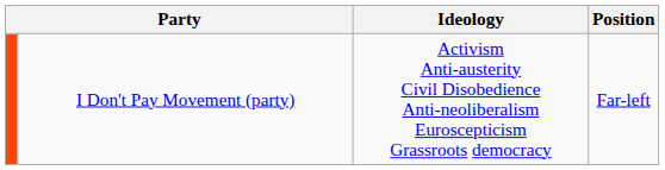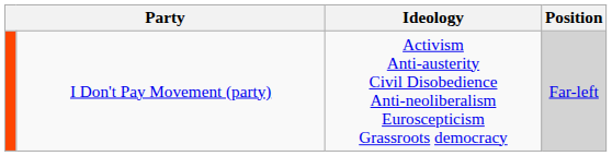I Don't Pay Movement (party) | Position: no background -> lightgrey background
